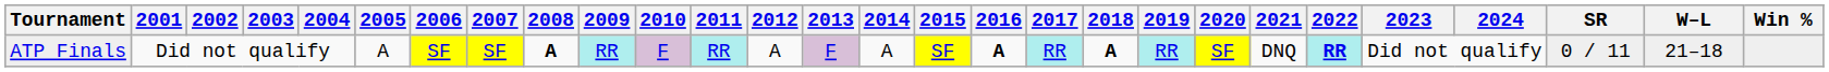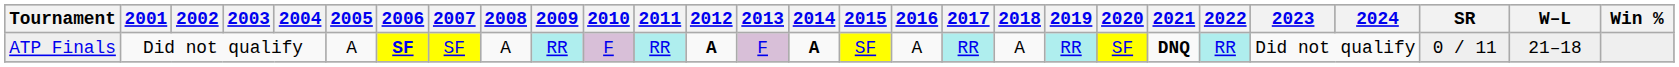ATP Finals | 2006: normal -> bold
ATP Finals | 2008: bold -> normal
ATP Finals | 2012: normal -> bold
ATP Finals | 2014: normal -> bold
ATP Finals | 2016: bold -> normal
ATP Finals | 2018: bold -> normal
ATP Finals | 2021: normal -> bold
ATP Finals | 2022: bold -> normal
